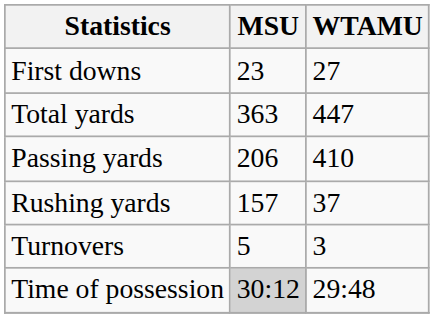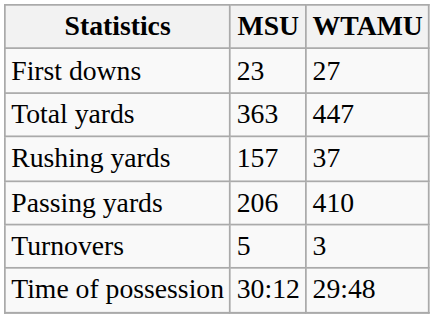rows swapped: Rushing yards <-> Passing yards
Time of possession | MSU: lightgrey background -> no background
